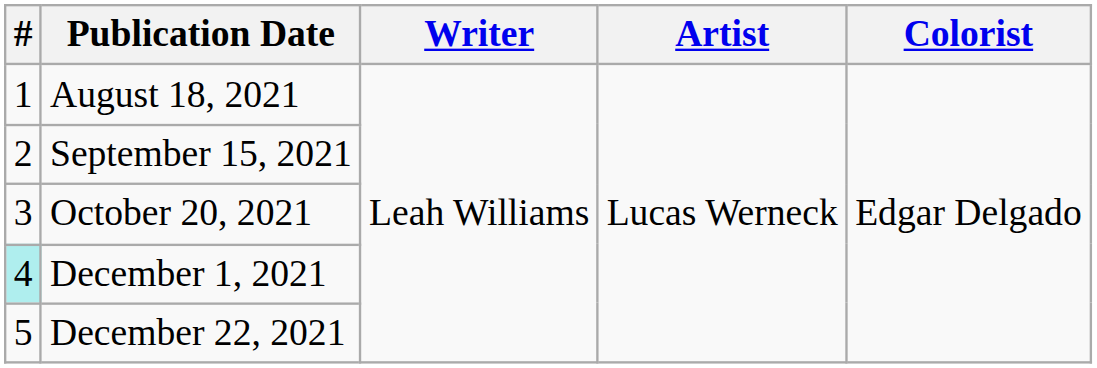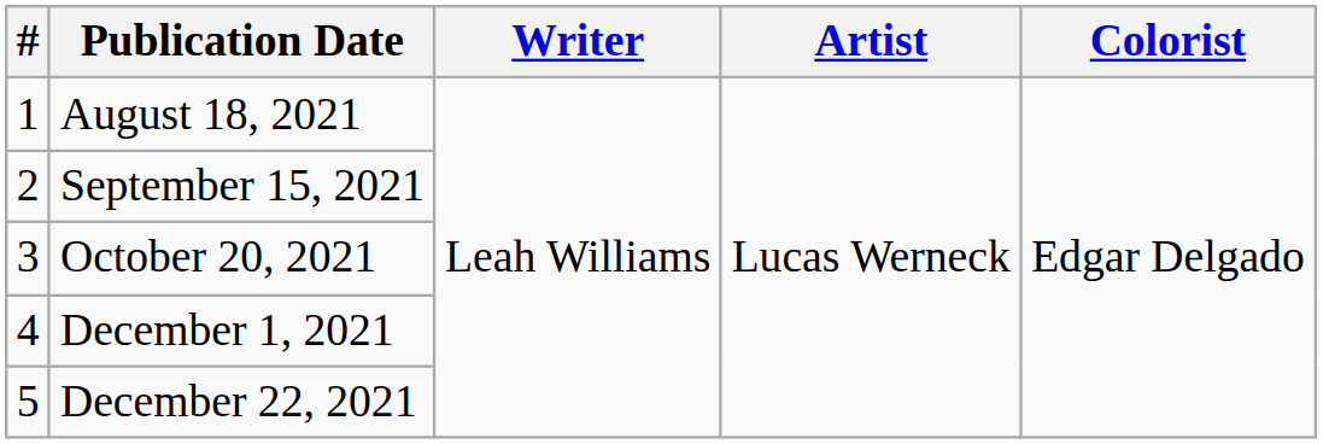December 1, 2021 | #: paleturquoise background -> no background
